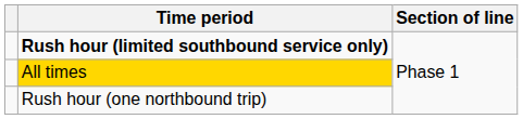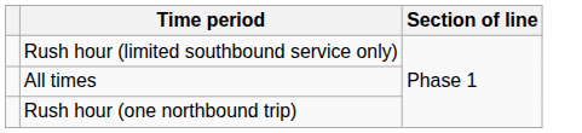Rush hour (limited southbound service only) | Time period: bold -> normal
All times | Time period: gold background -> no background
